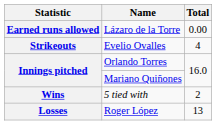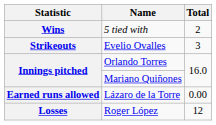rows swapped: 5 tied with <-> Lázaro de la Torre
Evelio Ovalles | Total: 4 -> 3
Roger López | Total: 13 -> 12
